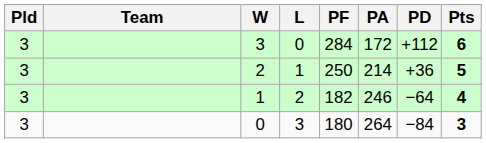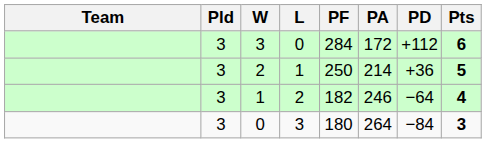columns swapped: Team <-> Pld
